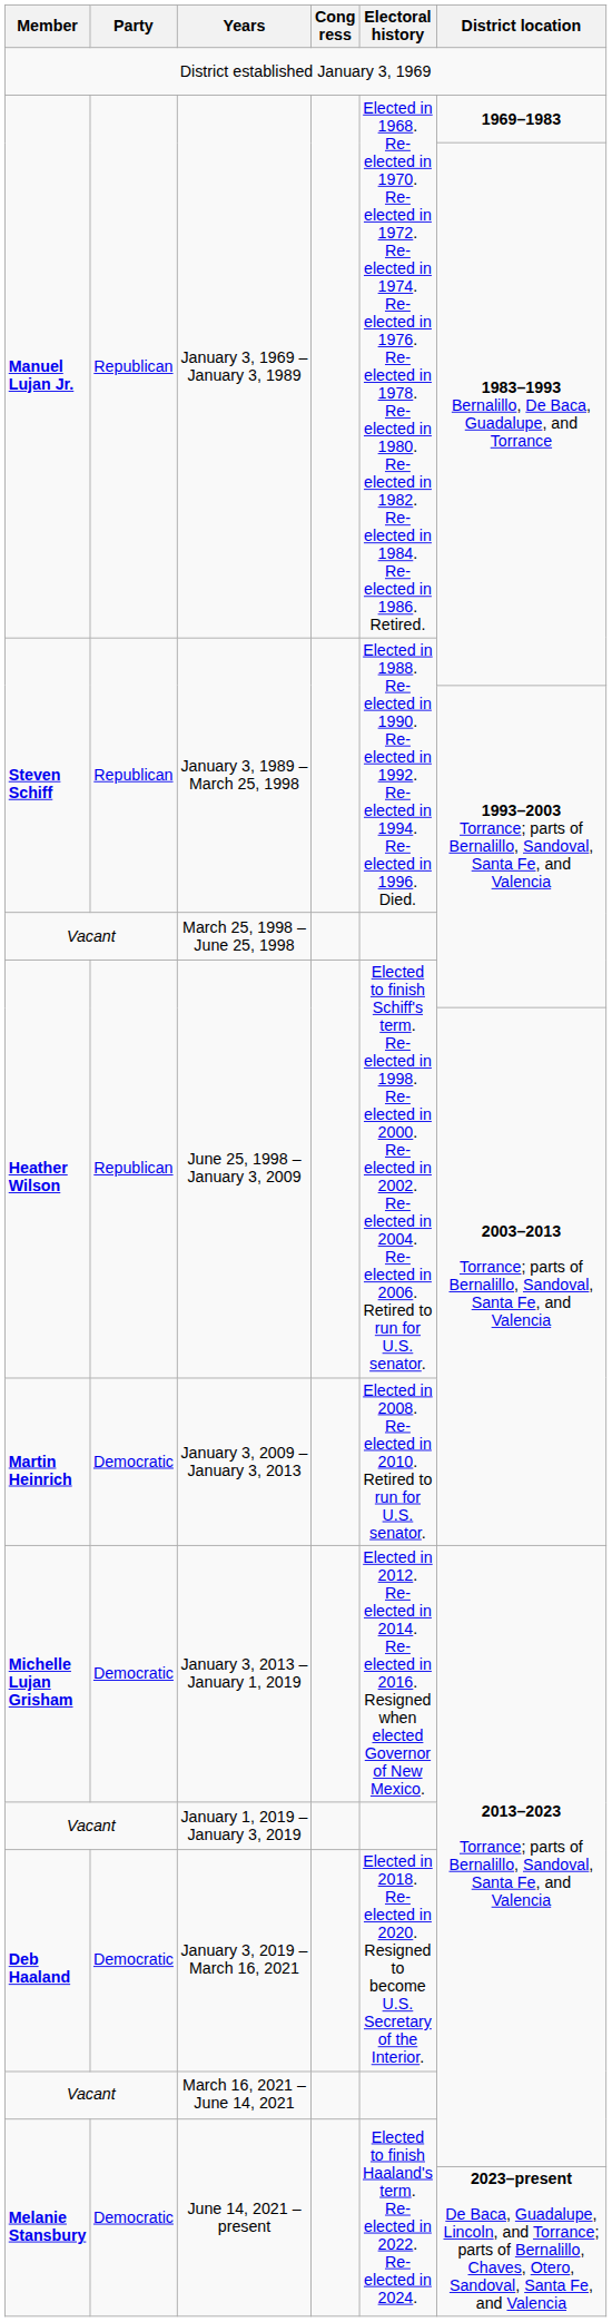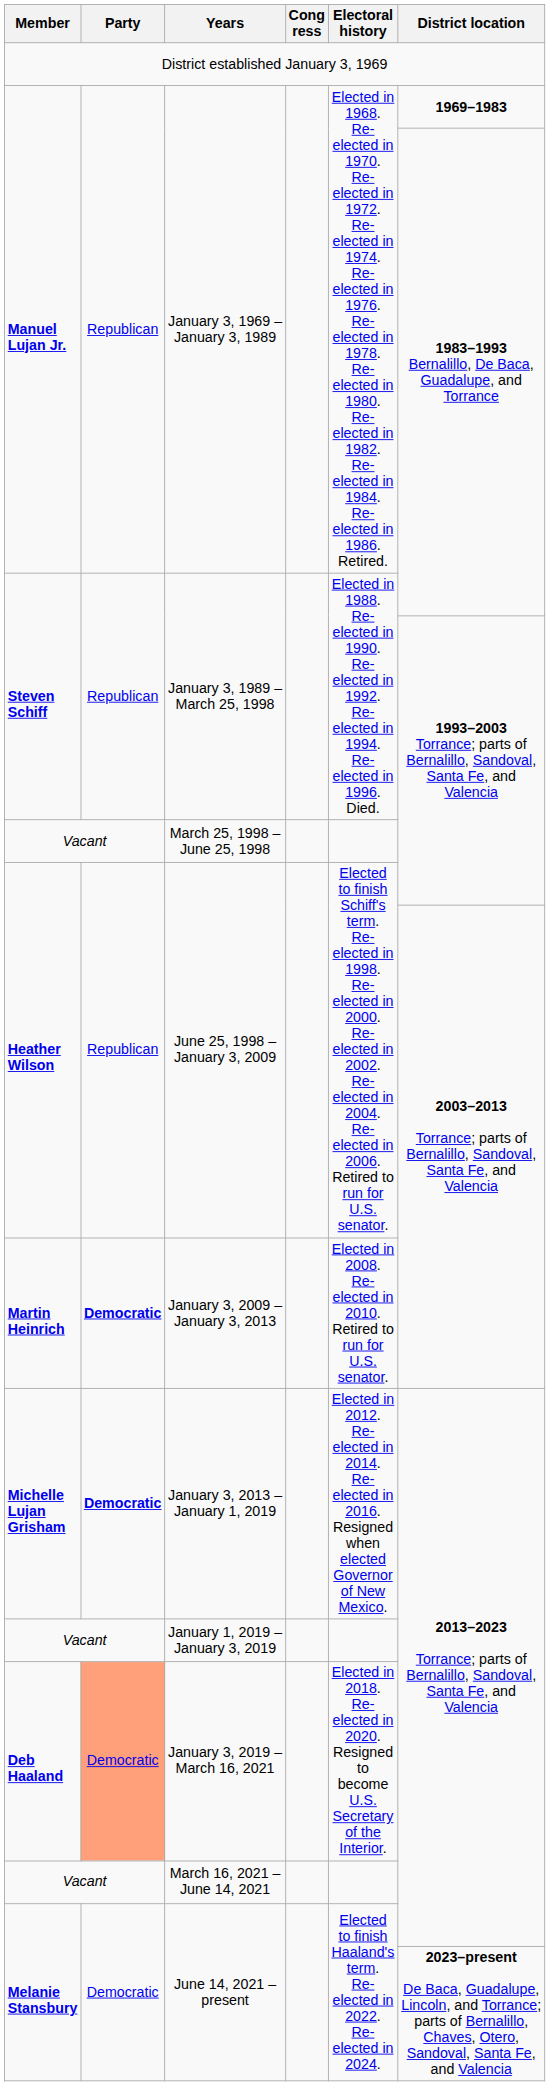January 3, 2009 – January 3, 2013 | Party: normal -> bold
January 3, 2013 – January 1, 2019 | Party: normal -> bold
January 3, 2019 – March 16, 2021 | Party: no background -> lightsalmon background
